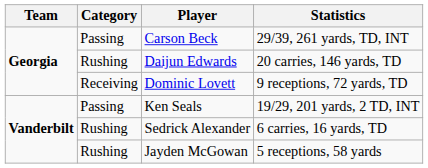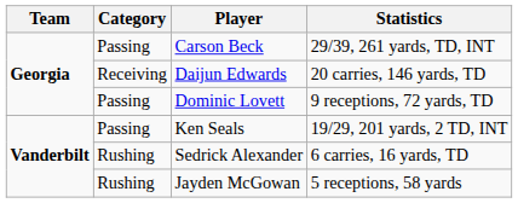Daijun Edwards | Category: Rushing -> Receiving
Dominic Lovett | Category: Receiving -> Passing
